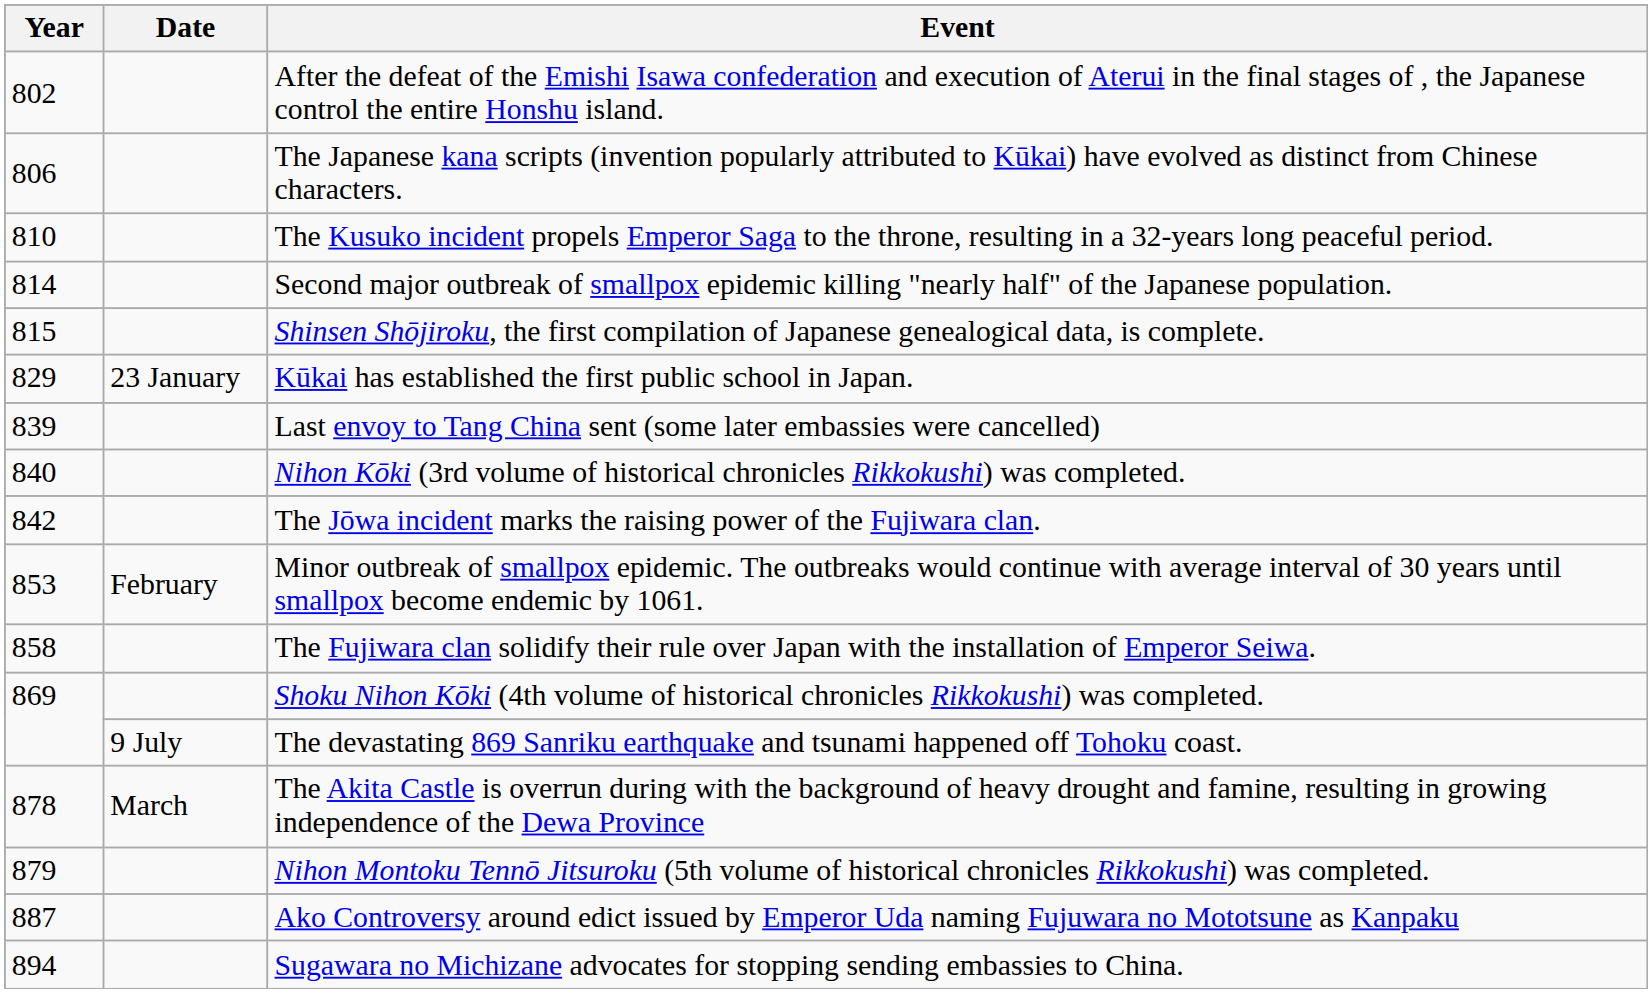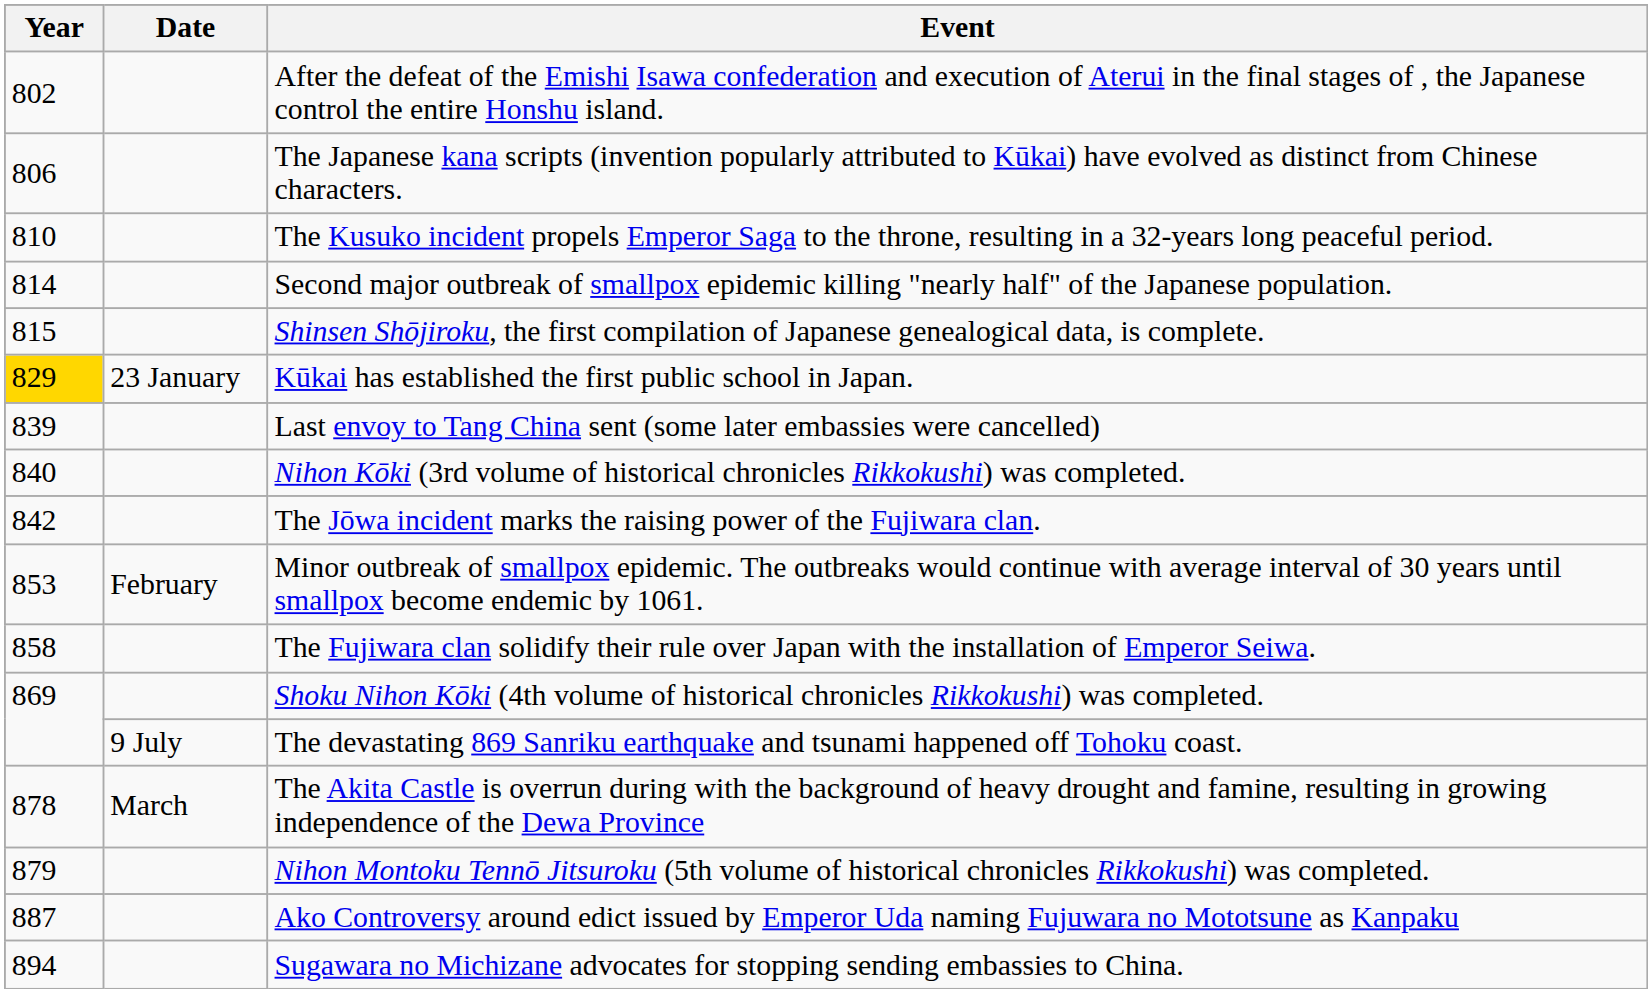Kūkai has established the first public school in Japan. | Year: no background -> gold background
